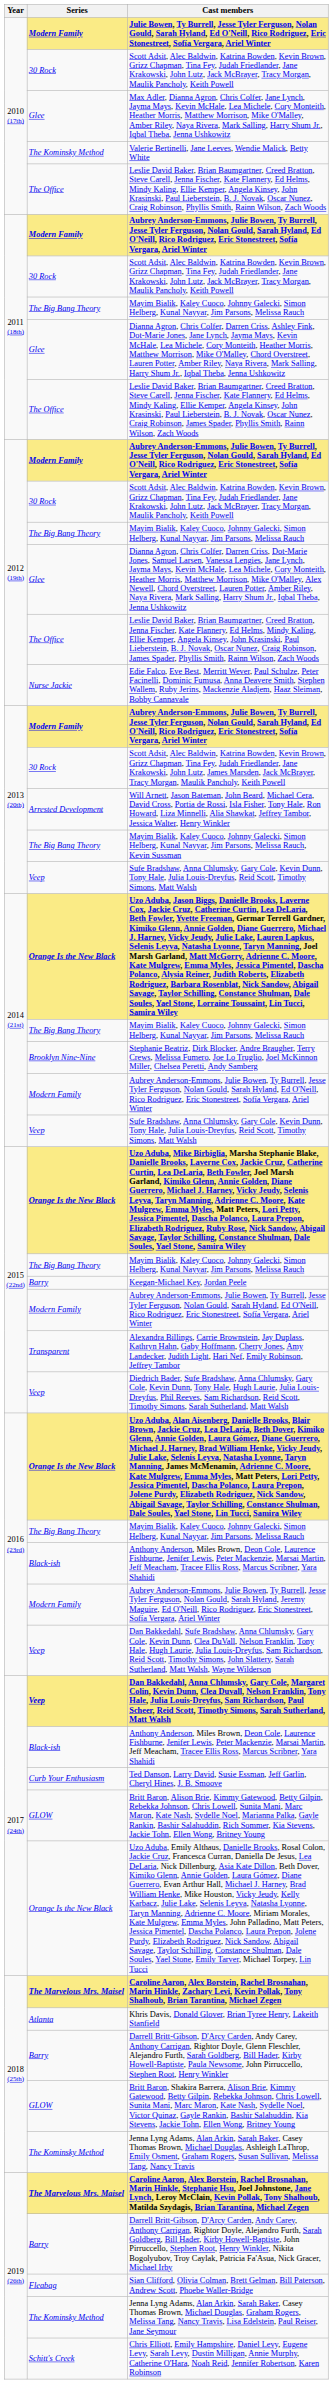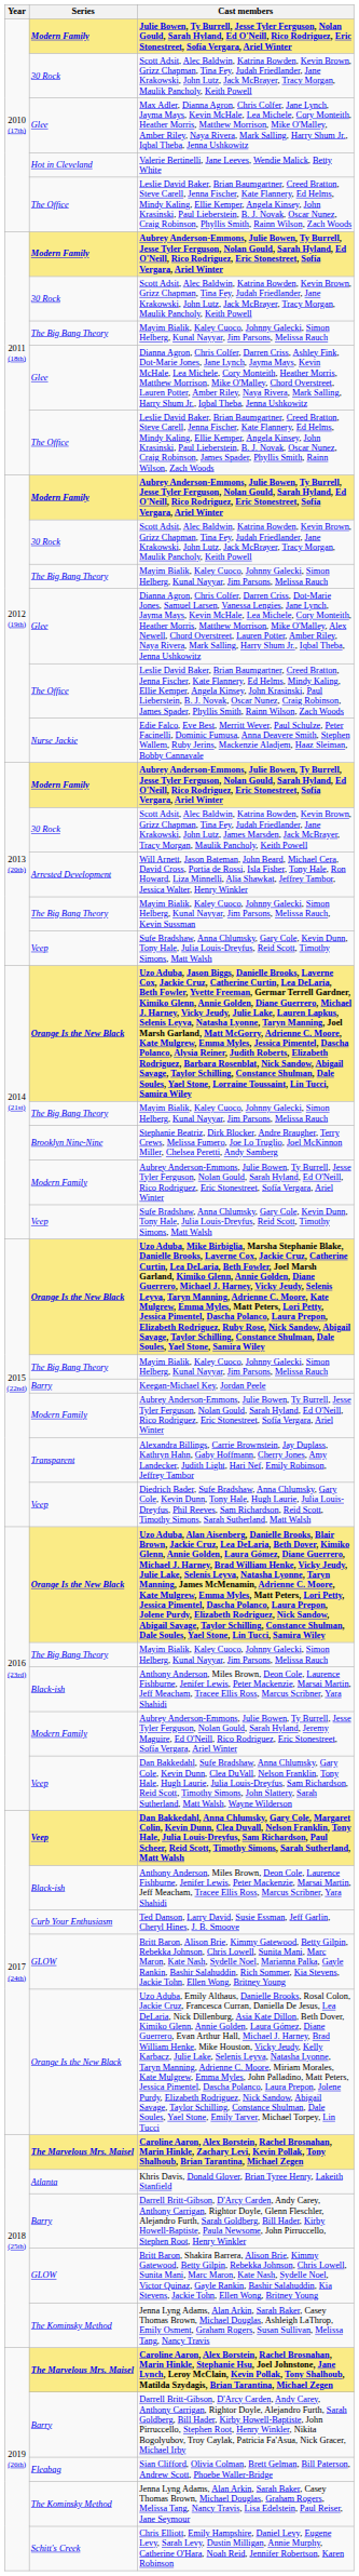Valerie Bertinelli, Jane Leeves, Wendie Malick, Betty White | Series: The Kominsky Method -> Hot in Cleveland
